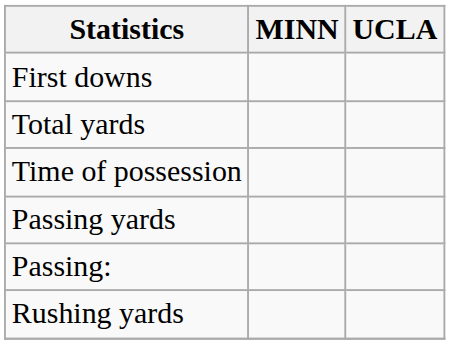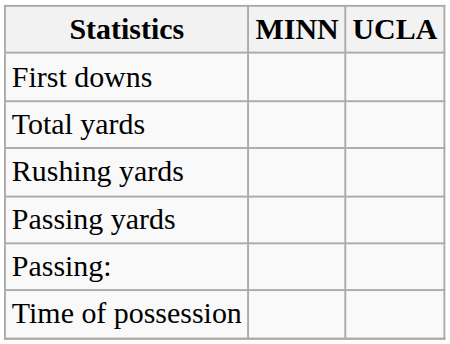rows swapped: Rushing yards <-> Time of possession
